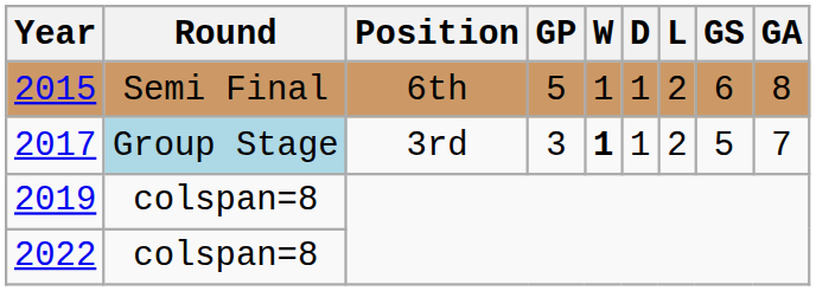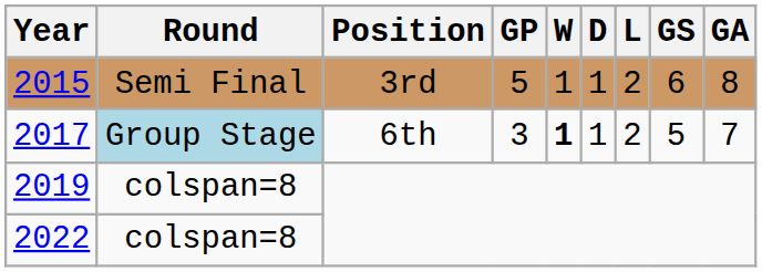2015 | Position: 6th -> 3rd
2017 | Position: 3rd -> 6th
